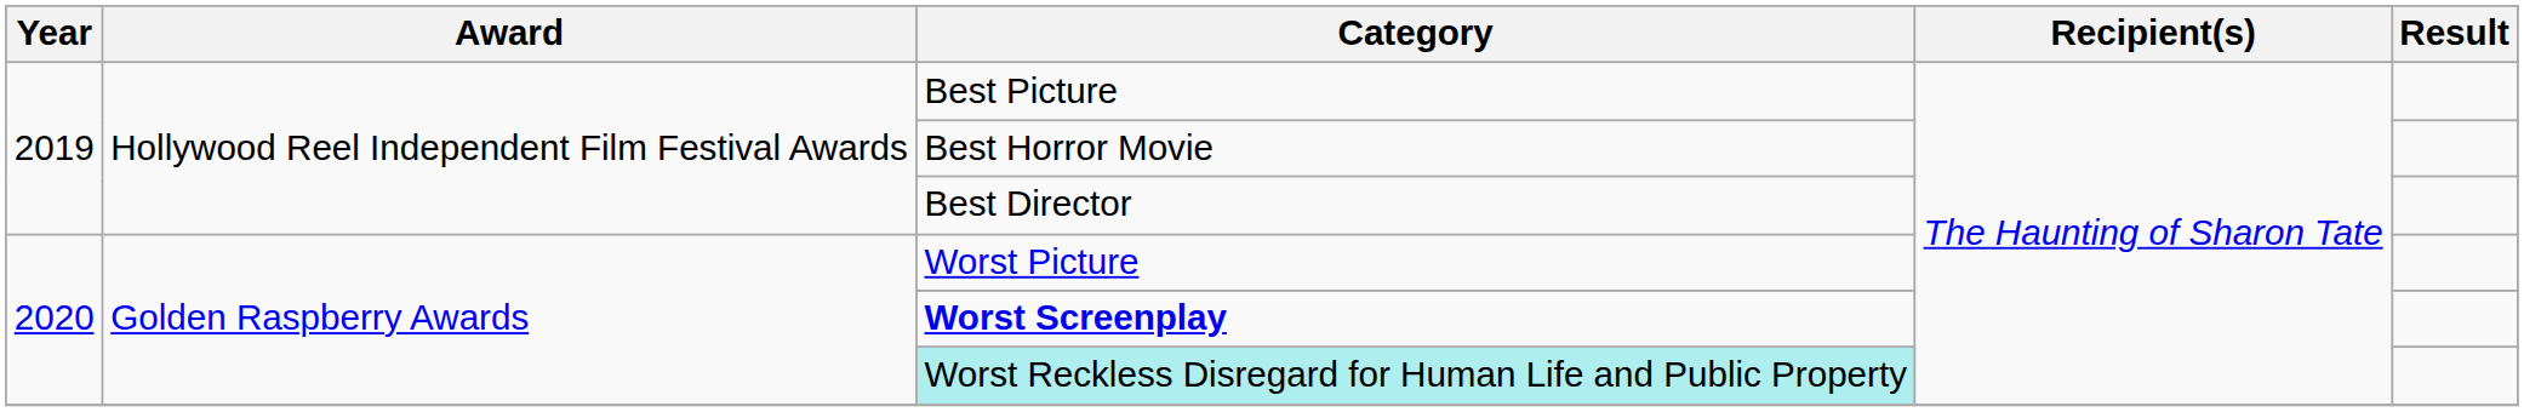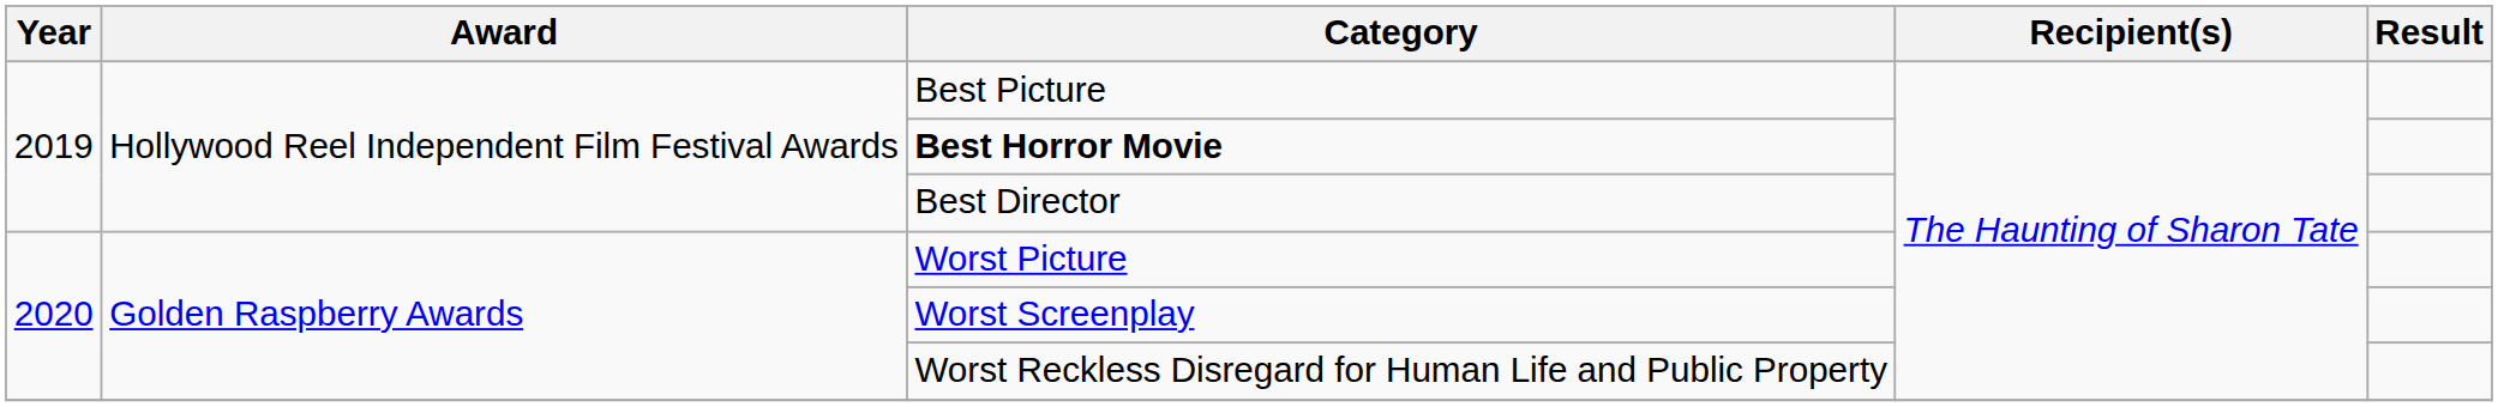Best Horror Movie | Category: normal -> bold
Worst Screenplay | Category: bold -> normal
Worst Reckless Disregard for Human Life and Public Property | Category: paleturquoise background -> no background
